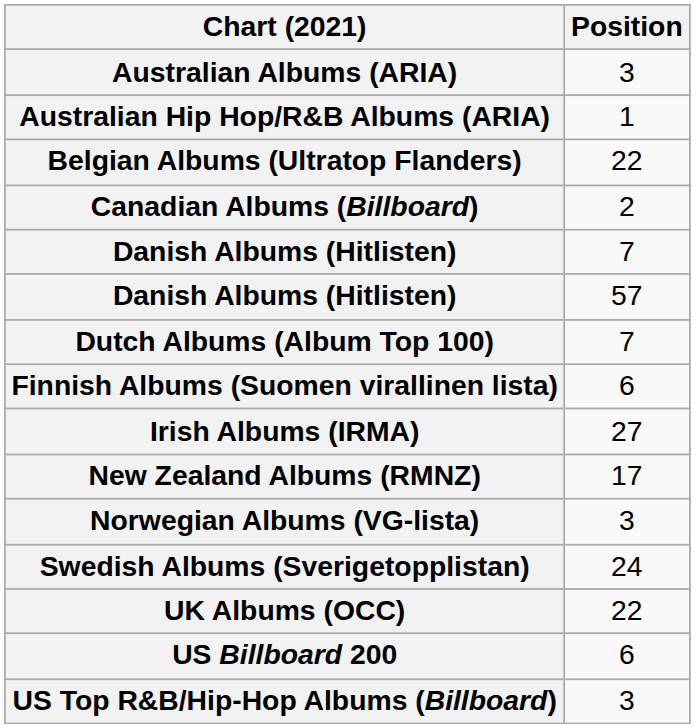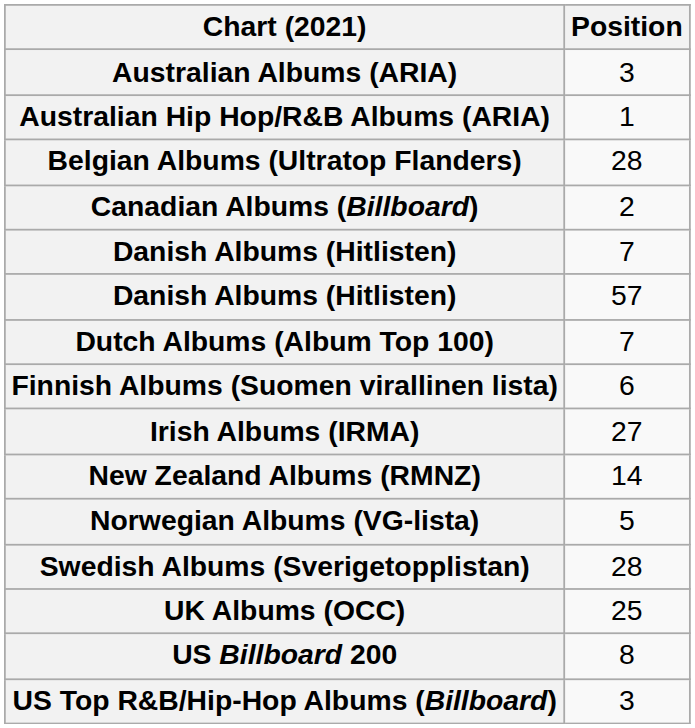row 4 | Position: 22 -> 28
row 11 | Position: 17 -> 14
row 12 | Position: 3 -> 5
row 13 | Position: 24 -> 28
row 14 | Position: 22 -> 25
row 15 | Position: 6 -> 8
